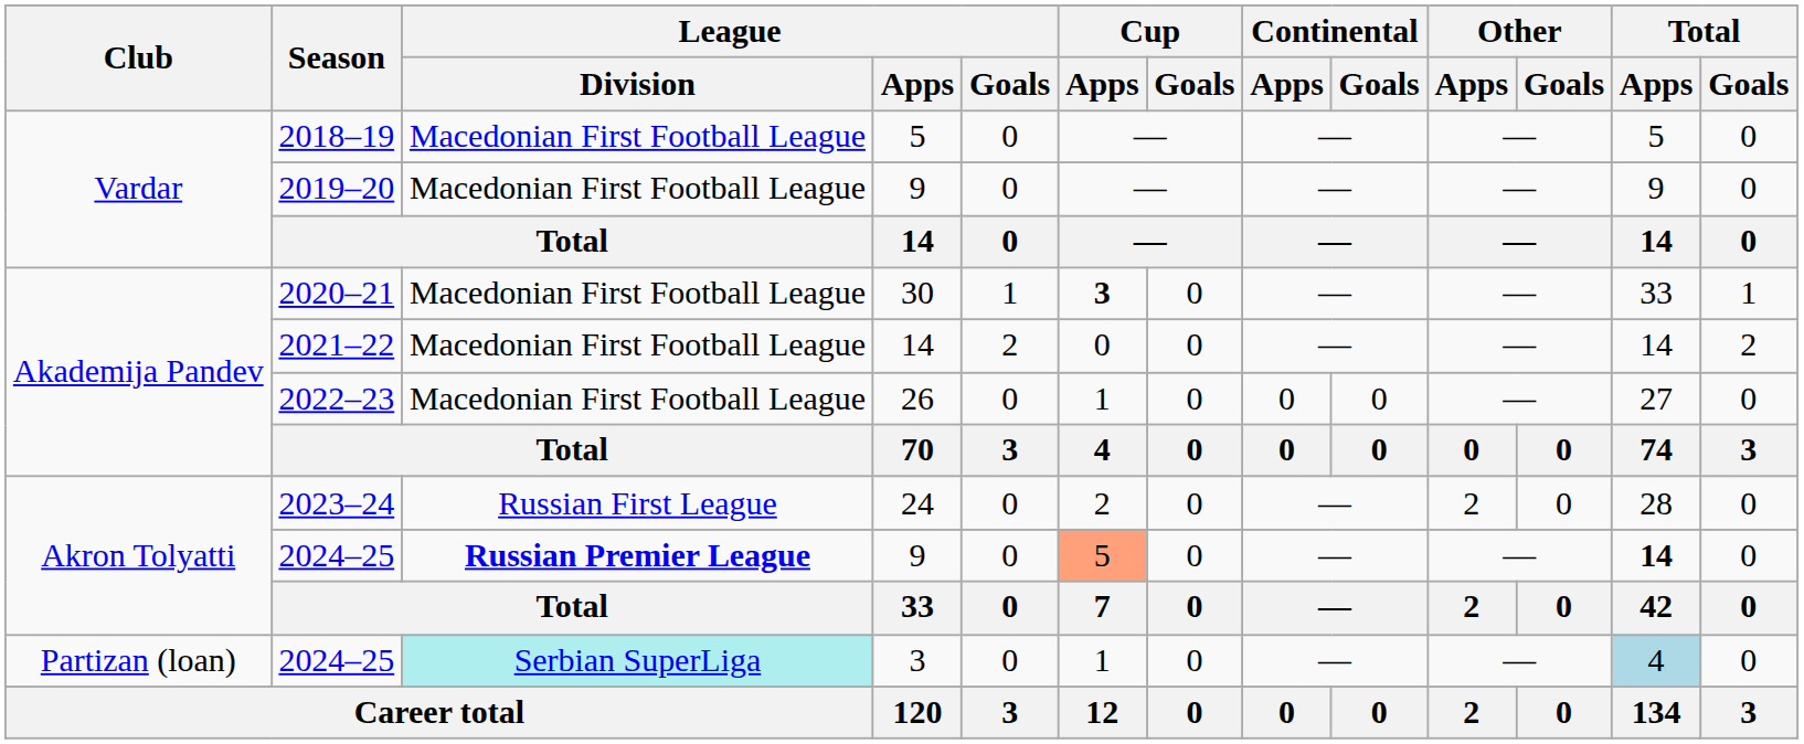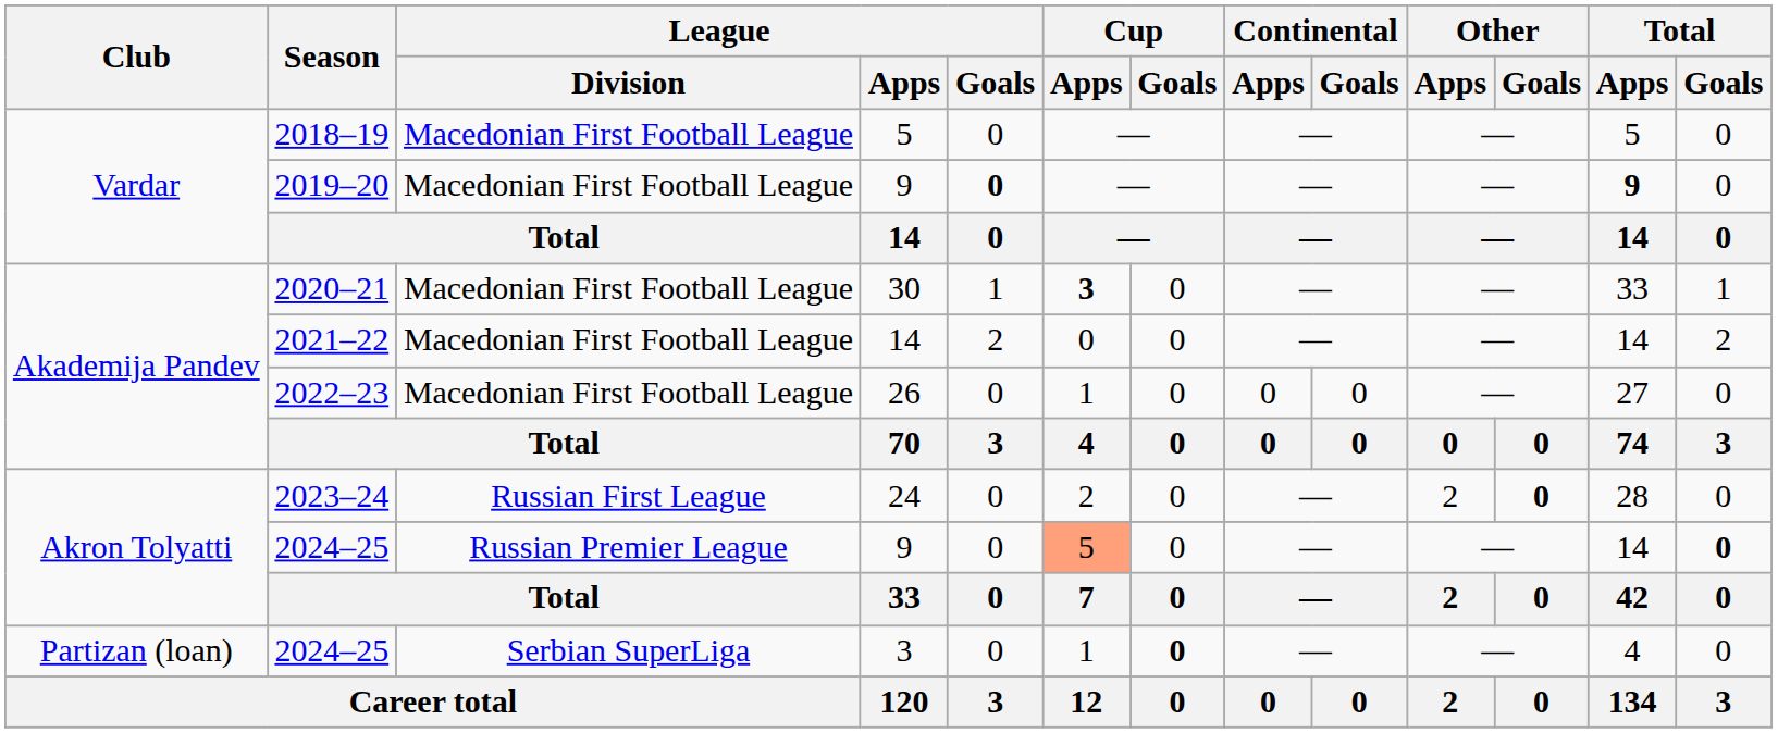2019–20 | League / Goals: normal -> bold
2019–20 | Total / Apps: normal -> bold
2023–24 | Other / Goals: normal -> bold
2024–25 / 9 | League / Division: bold -> normal
2024–25 / 9 | Total / Apps: bold -> normal
2024–25 / 9 | Total / Goals: normal -> bold
2024–25 / 3 | League / Division: paleturquoise background -> no background
2024–25 / 3 | Cup / Goals: normal -> bold
2024–25 / 3 | Total / Apps: lightblue background -> no background
